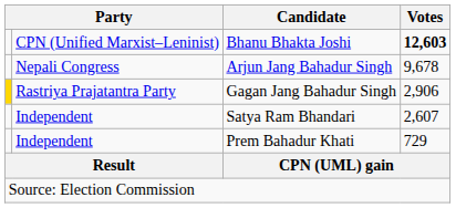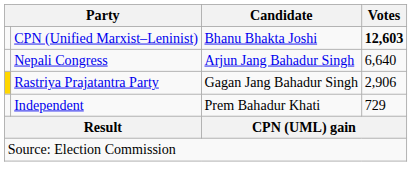Arjun Jang Bahadur Singh | Votes: 9,678 -> 6,640
- row: Independent | Satya Ram Bhandari | 2,607
